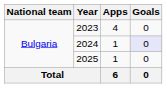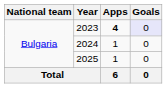2023 | Apps: normal -> bold
2023 | Goals: no background -> lavender background
2024 | Goals: lavender background -> no background
